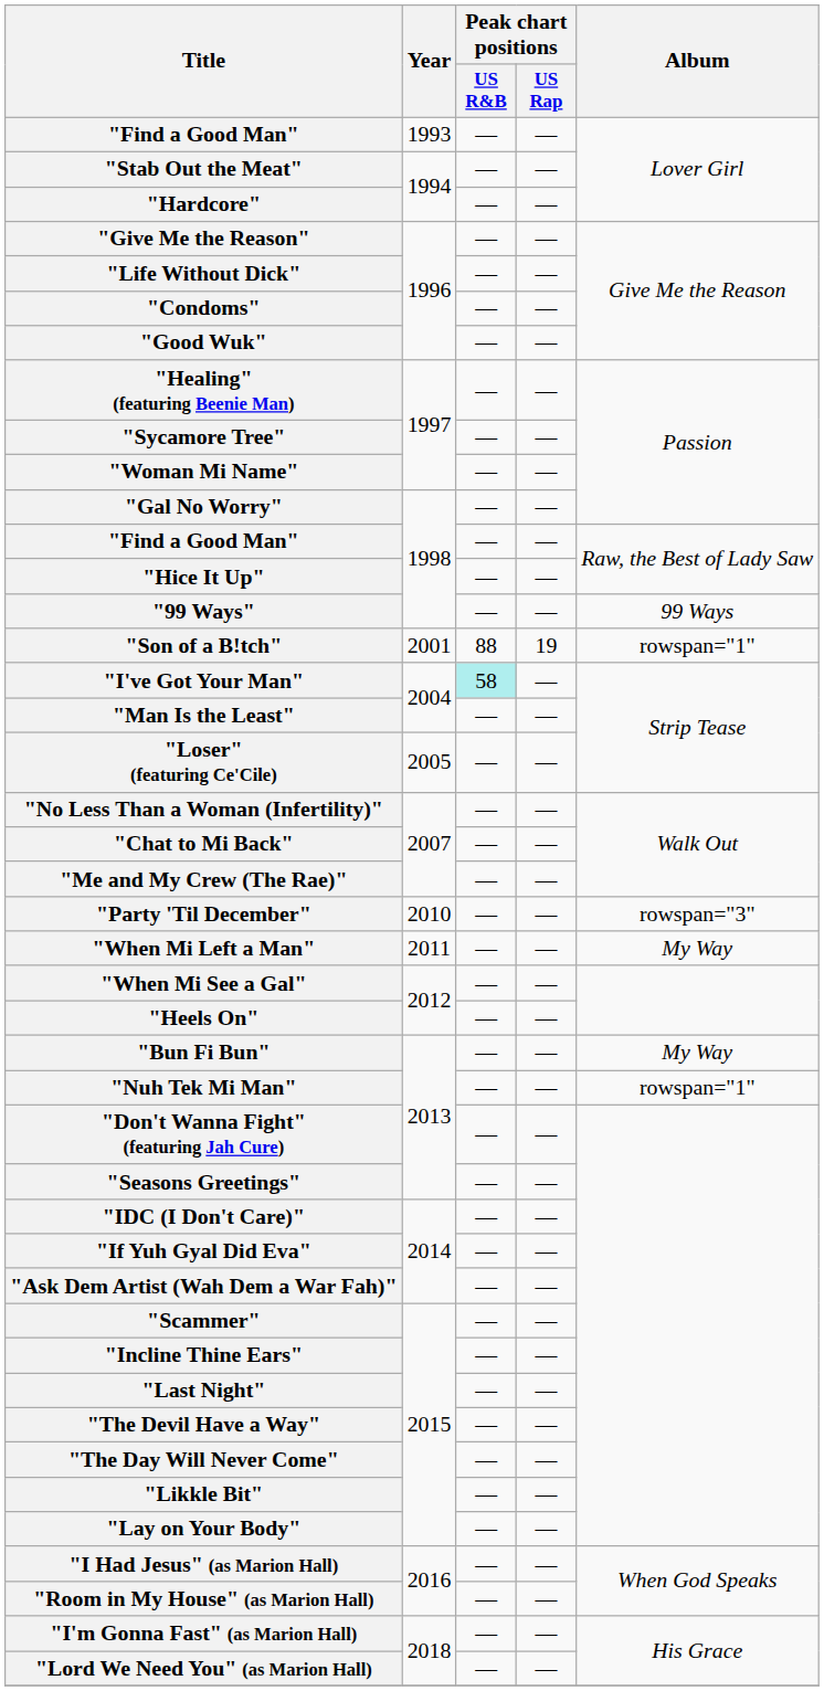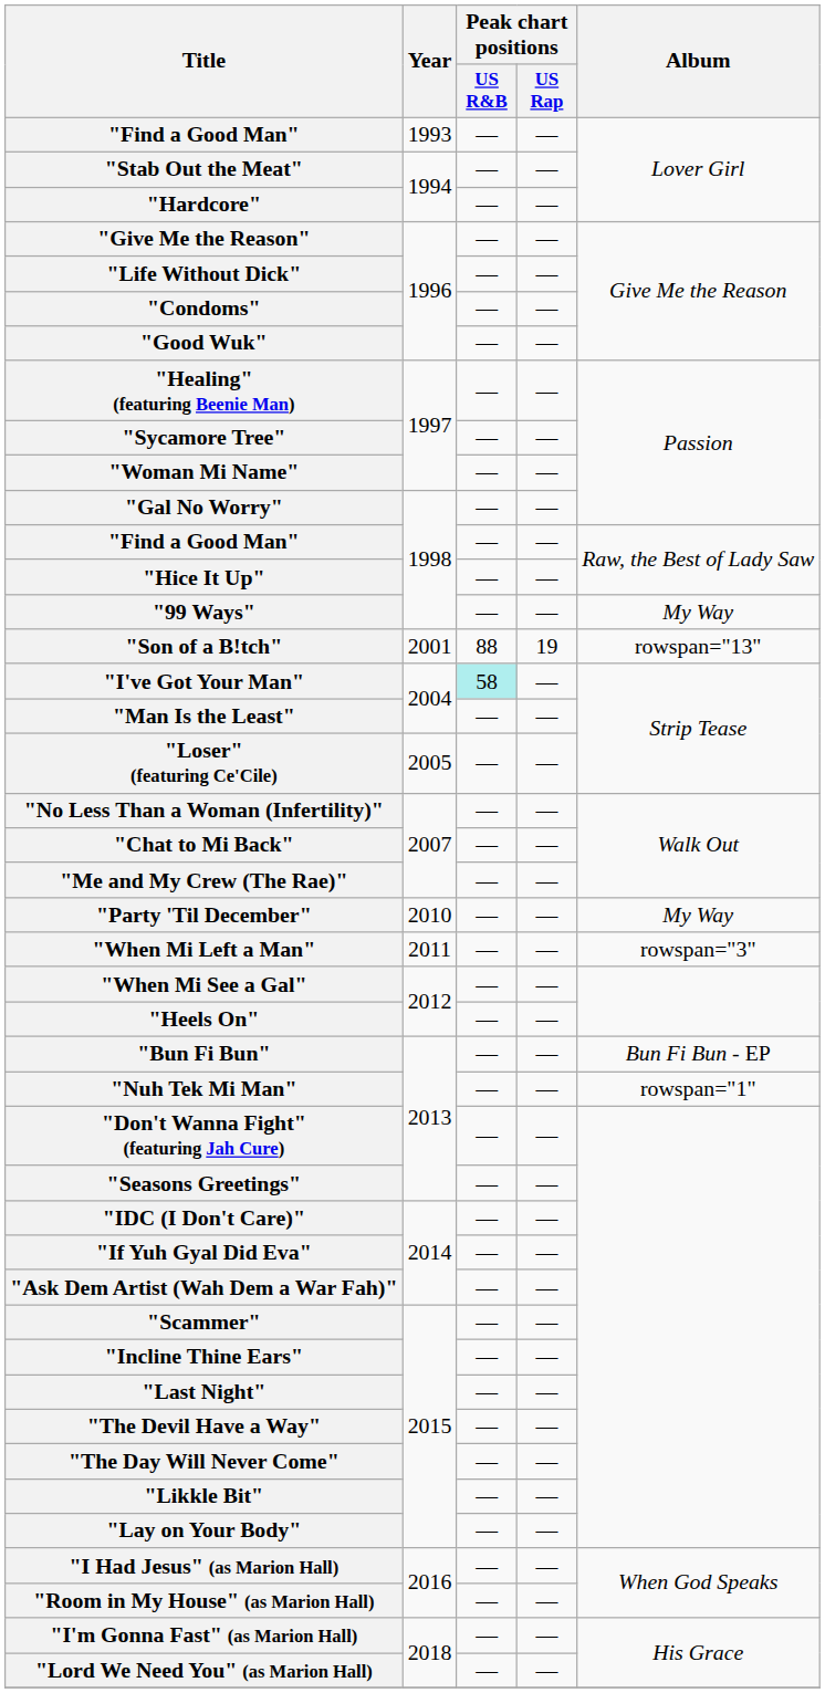"99 Ways" | Album: 99 Ways -> My Way
"Son of a B!tch" | Album: rowspan="1" -> rowspan="13"
"Party 'Til December" | Album: rowspan="3" -> My Way
"When Mi Left a Man" | Album: My Way -> rowspan="3"
"Bun Fi Bun" | Album: My Way -> Bun Fi Bun - EP
